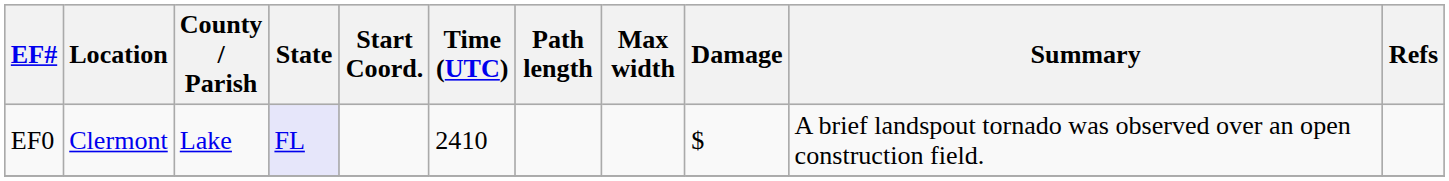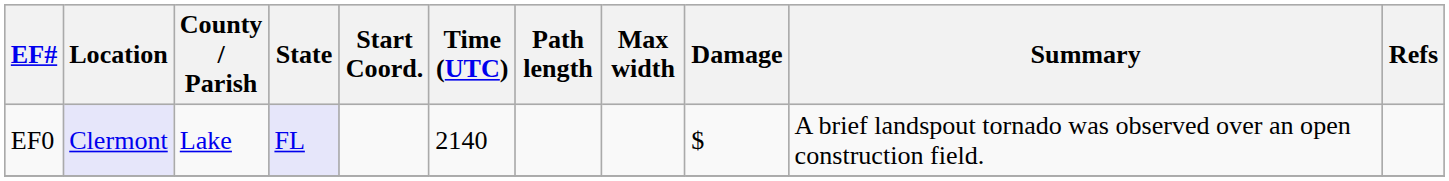EF0 | Location: no background -> lavender background
EF0 | Time (UTC): 2410 -> 2140
